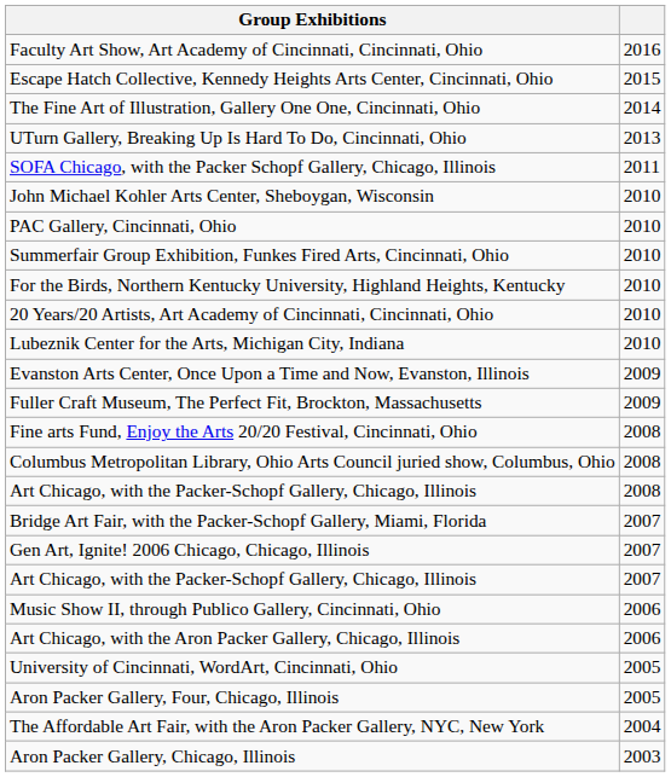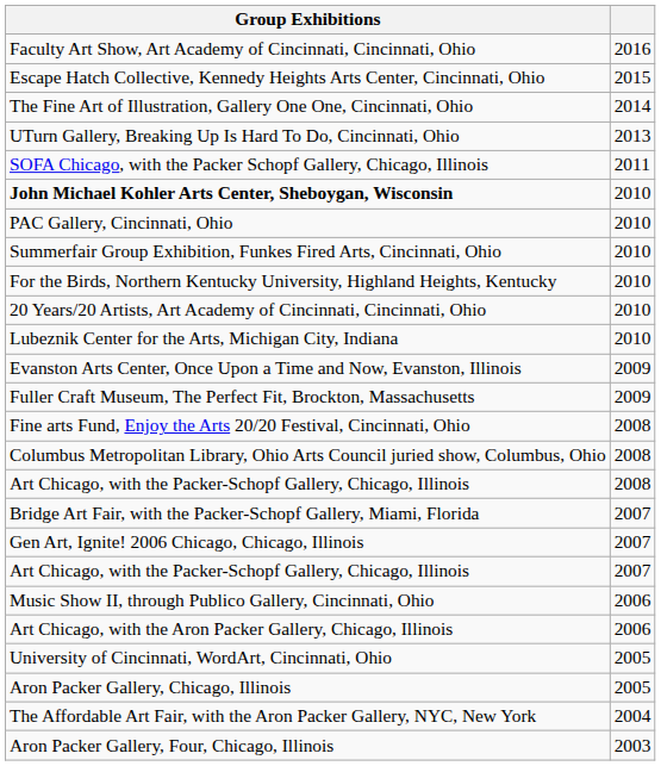row 7 | Group Exhibitions: normal -> bold
row 24 | Group Exhibitions: Aron Packer Gallery, Four, Chicago, Illinois -> Aron Packer Gallery, Chicago, Illinois
row 26 | Group Exhibitions: Aron Packer Gallery, Chicago, Illinois -> Aron Packer Gallery, Four, Chicago, Illinois
